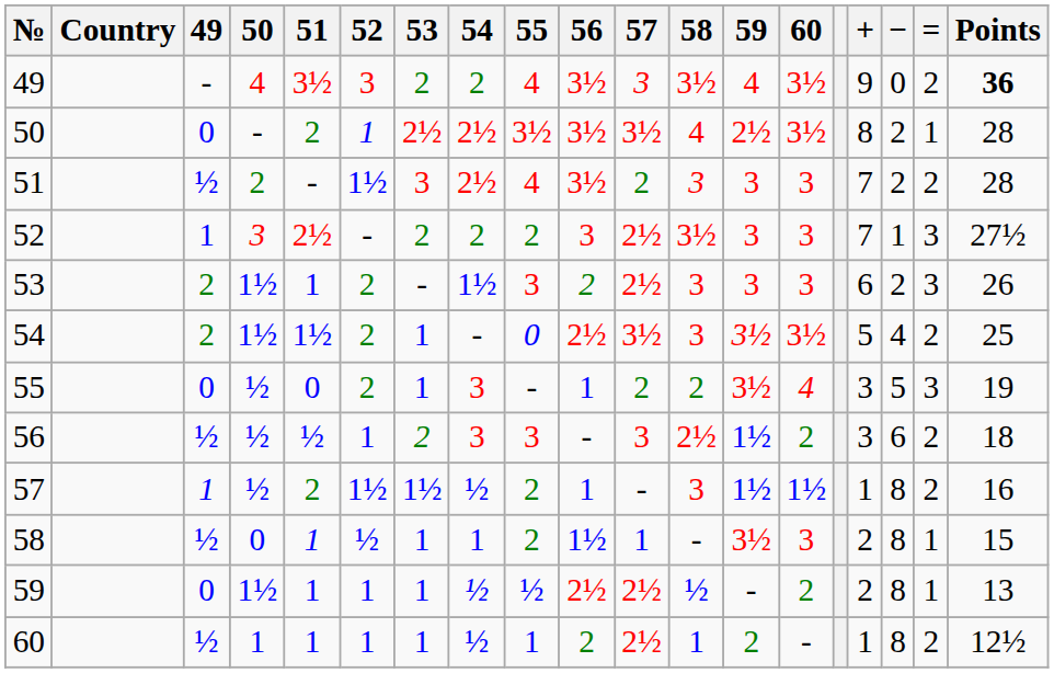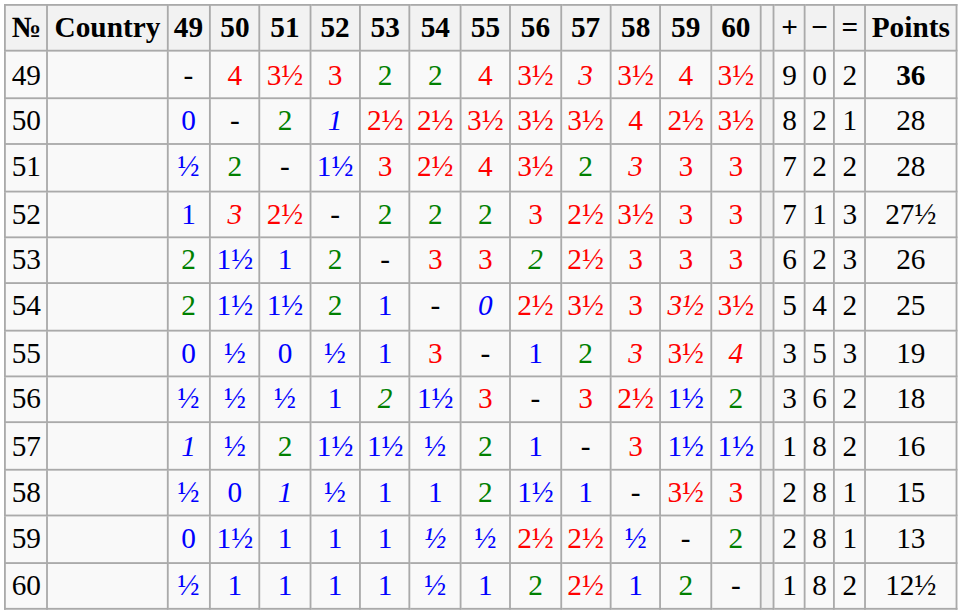row 6 | 54: 1½ -> 3
row 8 | 52: 2 -> ½
row 8 | 58: 2 -> 3
row 9 | 54: 3 -> 1½
